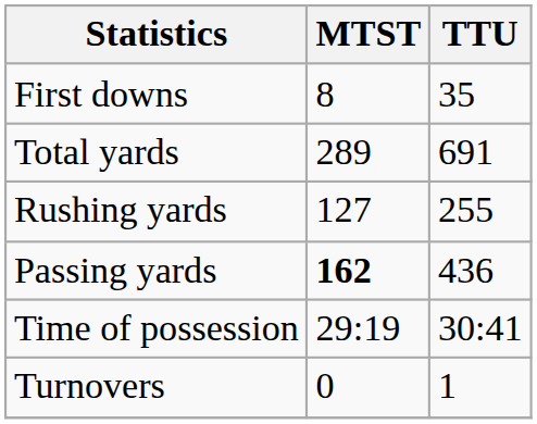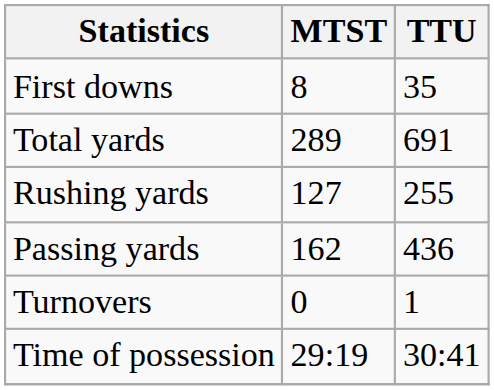Passing yards | MTST: bold -> normal
rows swapped: Turnovers <-> Time of possession
